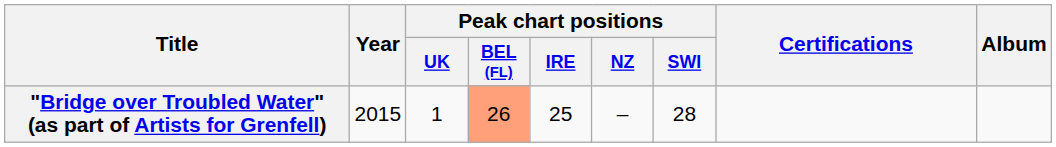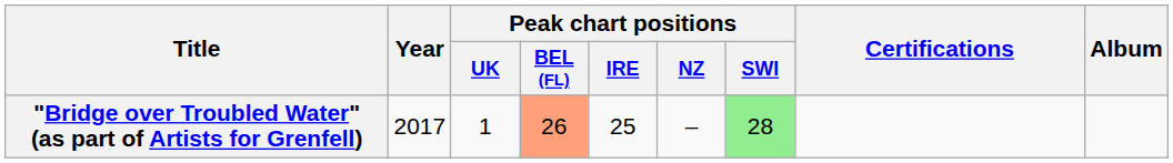row 3 | Year: 2015 -> 2017
row 3 | Peak chart positions / SWI: no background -> lightgreen background
